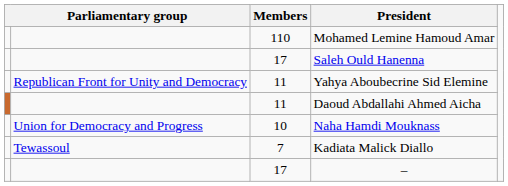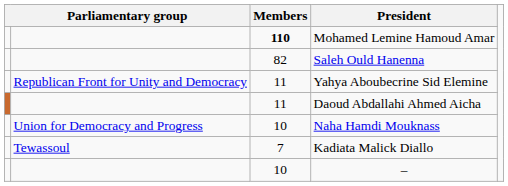Mohamed Lemine Hamoud Amar | Members: normal -> bold
Saleh Ould Hanenna | Members: 17 -> 82
– | Members: 17 -> 10
